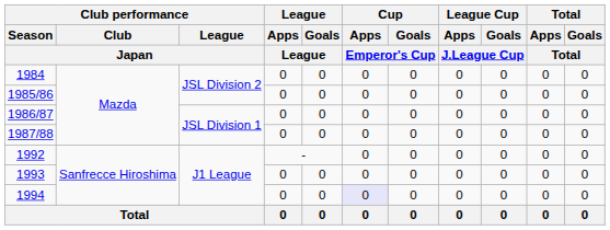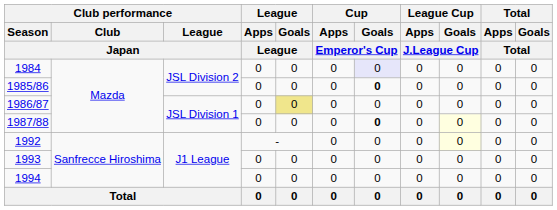1984 | Cup / Goals / Emperor's Cup: no background -> lavender background
1985/86 | Cup / Goals / Emperor's Cup: normal -> bold
1986/87 | League / Goals / League: no background -> khaki background
1987/88 | Cup / Goals / Emperor's Cup: normal -> bold
1987/88 | League Cup / Goals / J.League Cup: no background -> lightyellow background
1992 | League Cup / Goals / J.League Cup: no background -> lightyellow background
1994 | Cup / Apps / Emperor's Cup: lavender background -> no background
